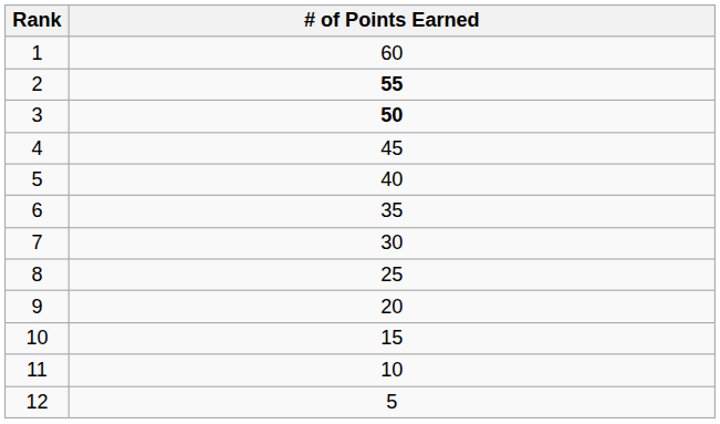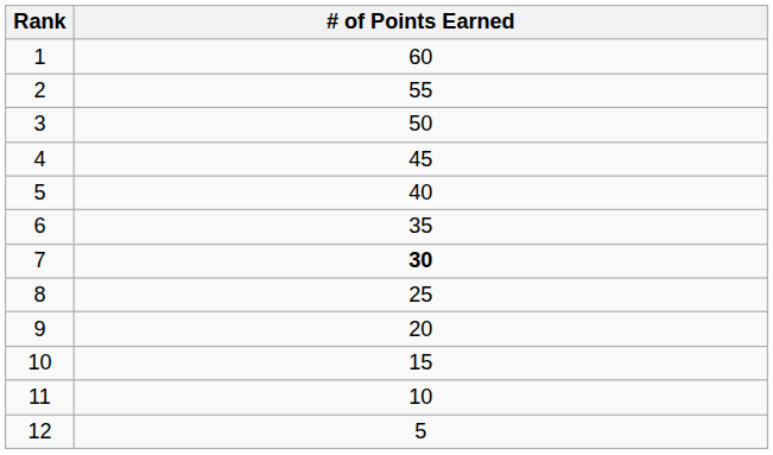2 | # of Points Earned: bold -> normal
3 | # of Points Earned: bold -> normal
7 | # of Points Earned: normal -> bold
